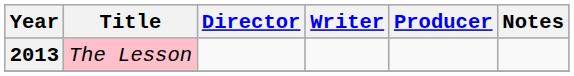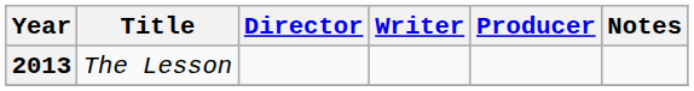2013 | Title: pink background -> no background
